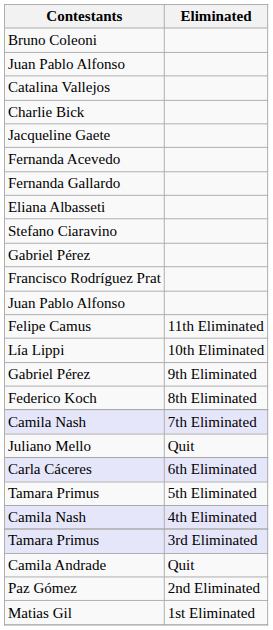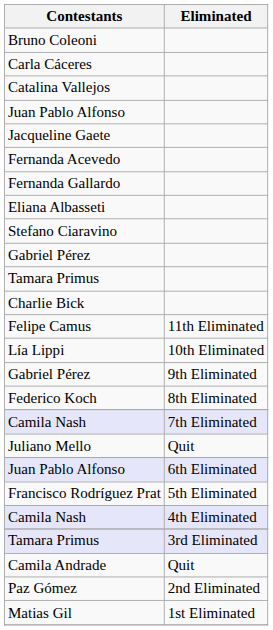row 3 | Contestants: Juan Pablo Alfonso -> Carla Cáceres
row 5 | Contestants: Charlie Bick -> Juan Pablo Alfonso
row 12 | Contestants: Francisco Rodríguez Prat -> Tamara Primus
row 13 | Contestants: Juan Pablo Alfonso -> Charlie Bick
row 20 | Contestants: Carla Cáceres -> Juan Pablo Alfonso
row 21 | Contestants: Tamara Primus -> Francisco Rodríguez Prat
